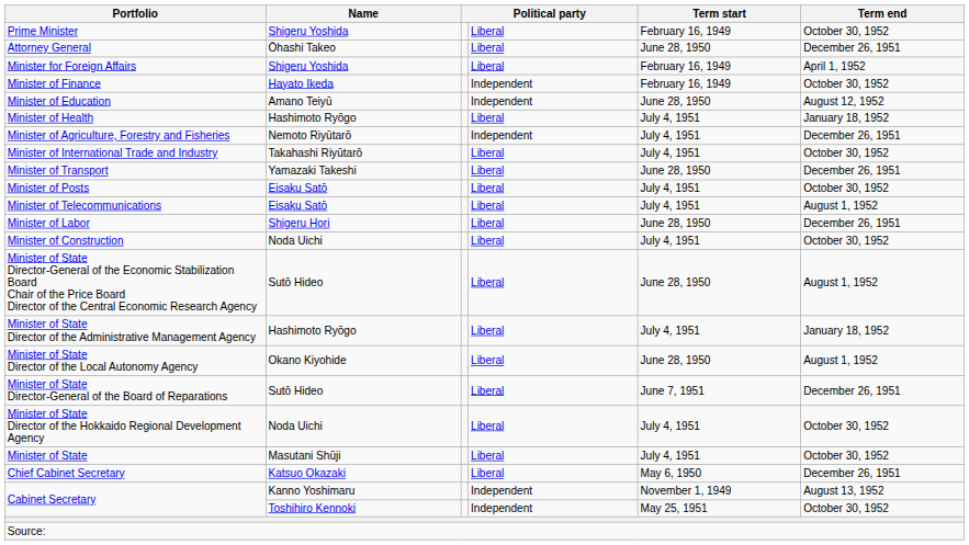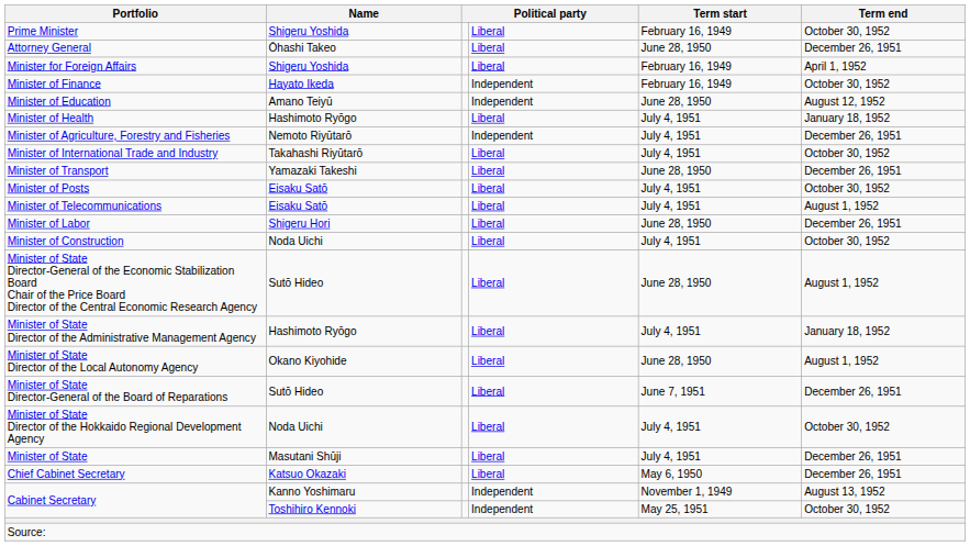Minister of State | Term end: October 30, 1952 -> December 26, 1951
